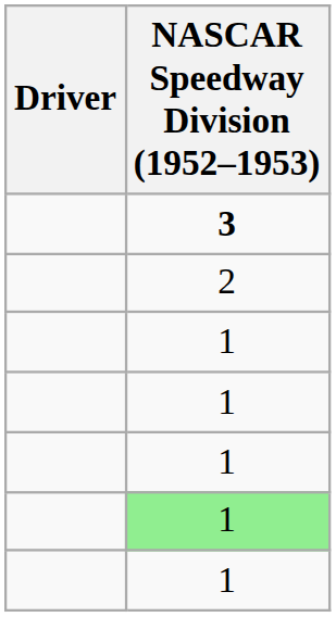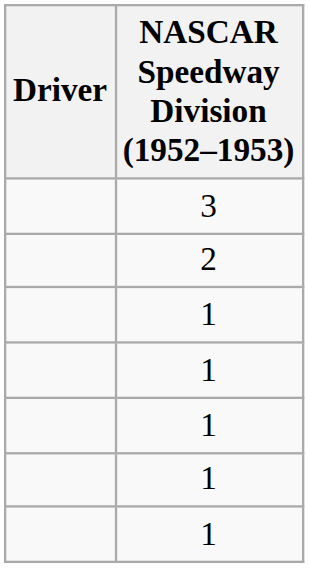row 2 | NASCAR Speedway Division (1952–1953): bold -> normal
row 7 | NASCAR Speedway Division (1952–1953): lightgreen background -> no background
